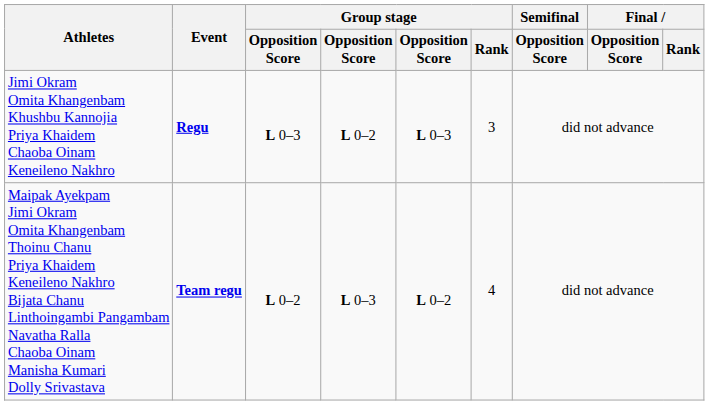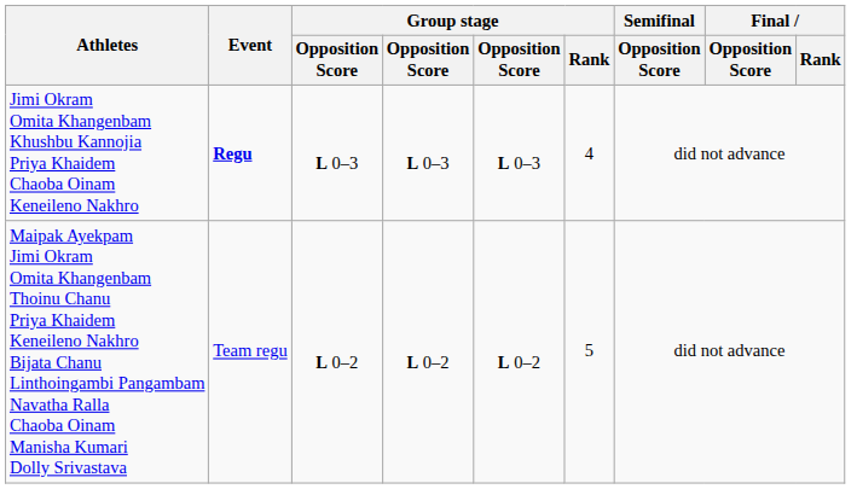row 3 | column 4: L 0–2 -> L 0–3
row 3 | Group stage / Rank: 3 -> 4
row 4 | Event: bold -> normal
row 4 | column 4: L 0–3 -> L 0–2
row 4 | Group stage / Rank: 4 -> 5
